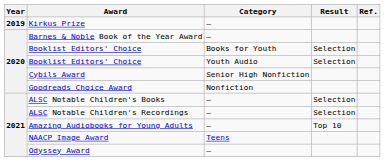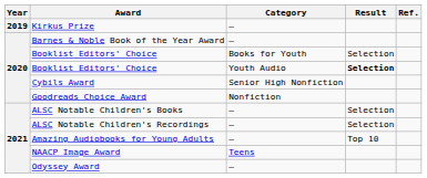Booklist Editors' Choice / Youth Audio | Result: normal -> bold
